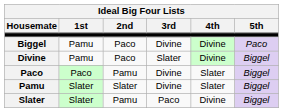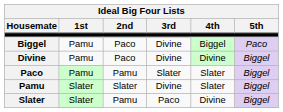row 4 | 4th: Divine -> Biggel
row 5 | 3rd: Slater -> Divine
row 6 | 1st: Paco -> Pamu
row 6 | 3rd: Divine -> Slater
